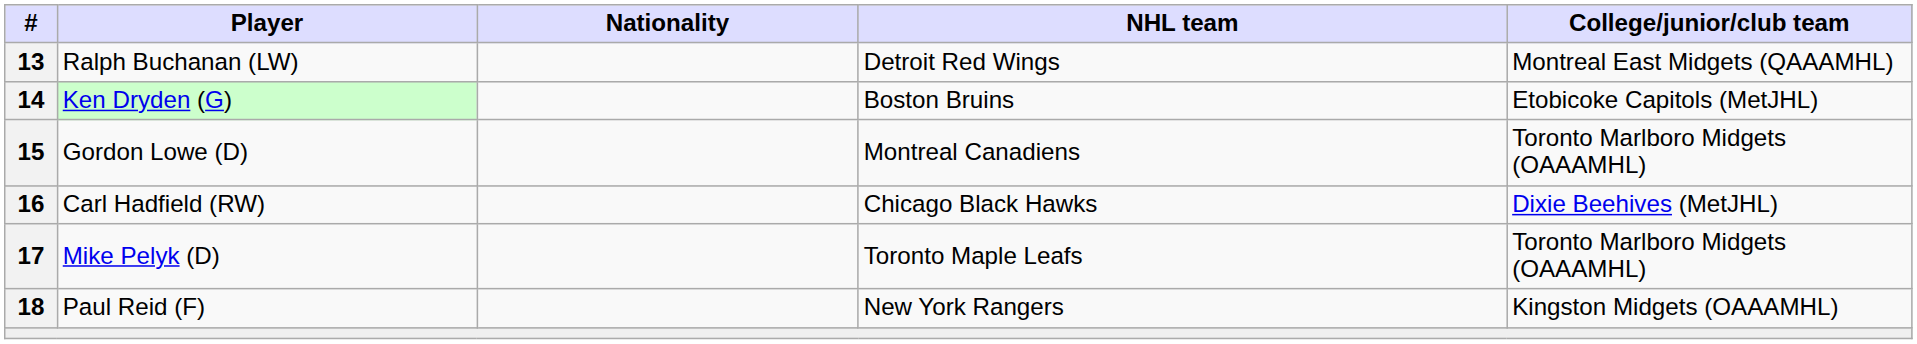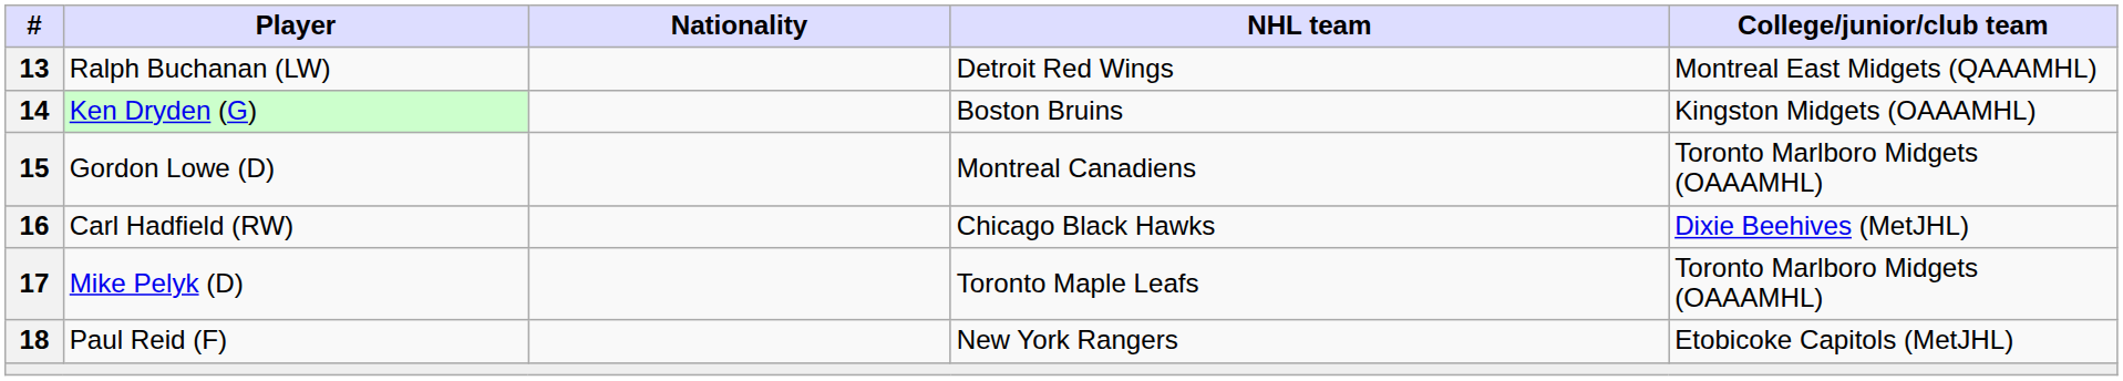Ken Dryden (G) | College/junior/club team: Etobicoke Capitols (MetJHL) -> Kingston Midgets (OAAAMHL)
Paul Reid (F) | College/junior/club team: Kingston Midgets (OAAAMHL) -> Etobicoke Capitols (MetJHL)
